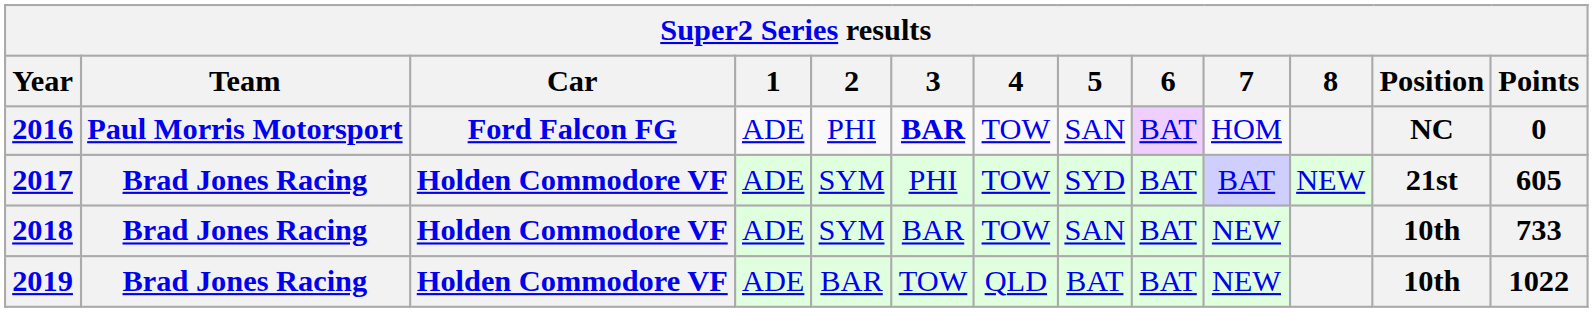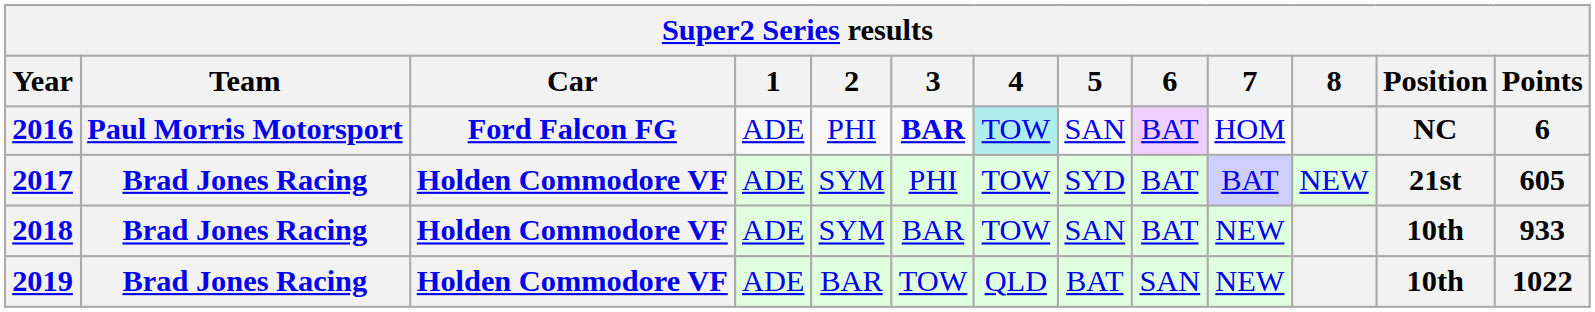2016 | 4: no background -> paleturquoise background
2016 | Points: 0 -> 6
2018 | Points: 733 -> 933
2019 | 6: BAT -> SAN
